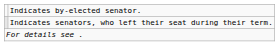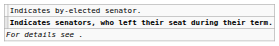row 2 | column 2: normal -> bold
